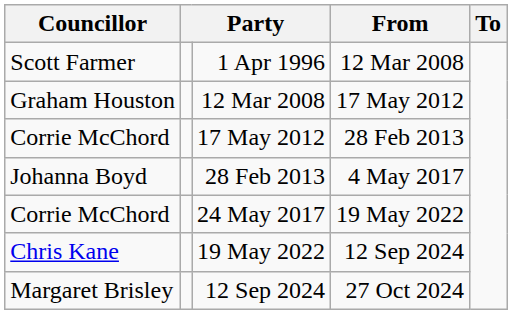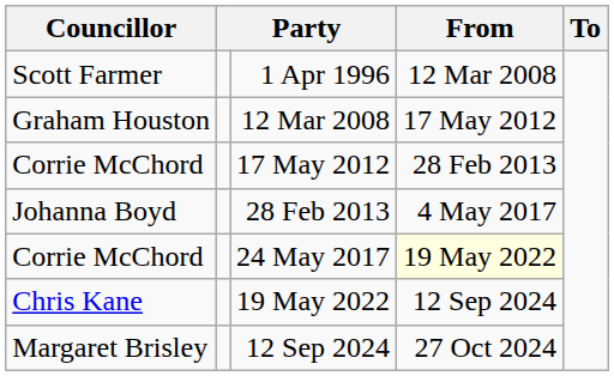24 May 2017 | From: no background -> lightyellow background
